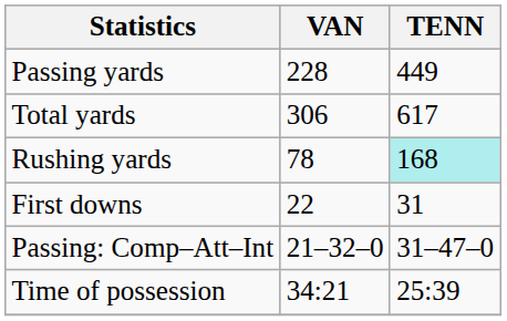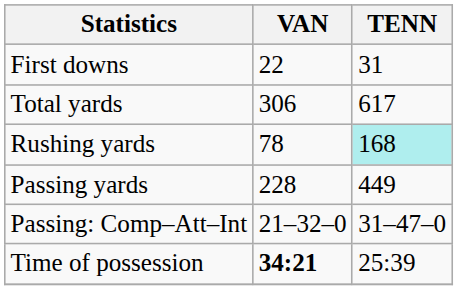rows swapped: First downs <-> Passing yards
Time of possession | VAN: normal -> bold
